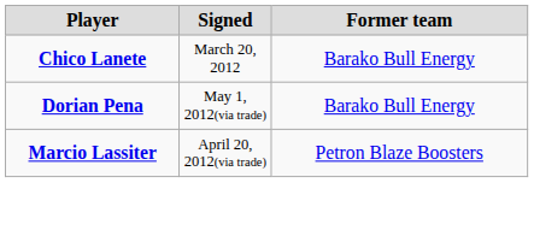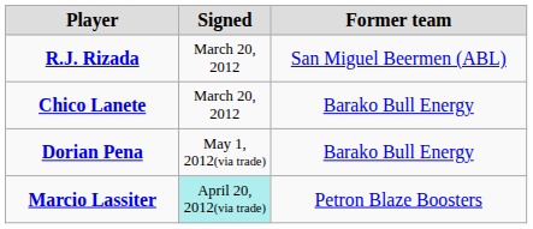+ row: R.J. Rizada | March 20, 2012 | San Miguel Beermen (ABL)
Marcio Lassiter | Signed: no background -> paleturquoise background
